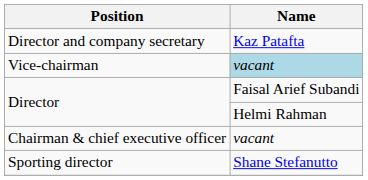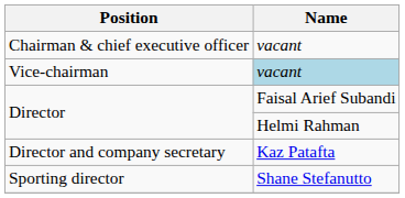row 2 | Position: Director and company secretary -> Chairman & chief executive officer
row 2 | Name: Kaz Patafta -> vacant
row 6 | Position: Chairman & chief executive officer -> Director and company secretary
row 6 | Name: vacant -> Kaz Patafta
